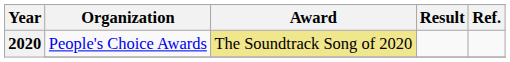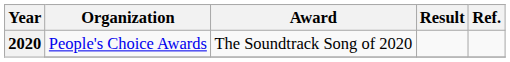2020 / People's Choice Awards | Award: khaki background -> no background
